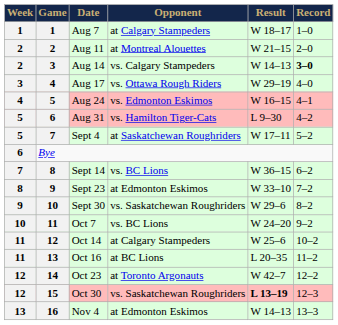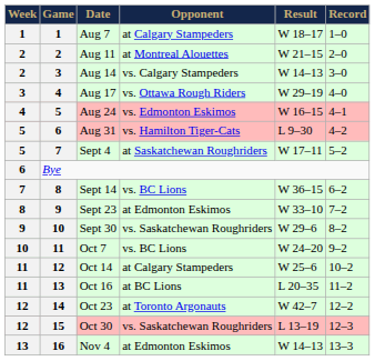Aug 14 | Record: bold -> normal
Oct 30 | Result: bold -> normal
